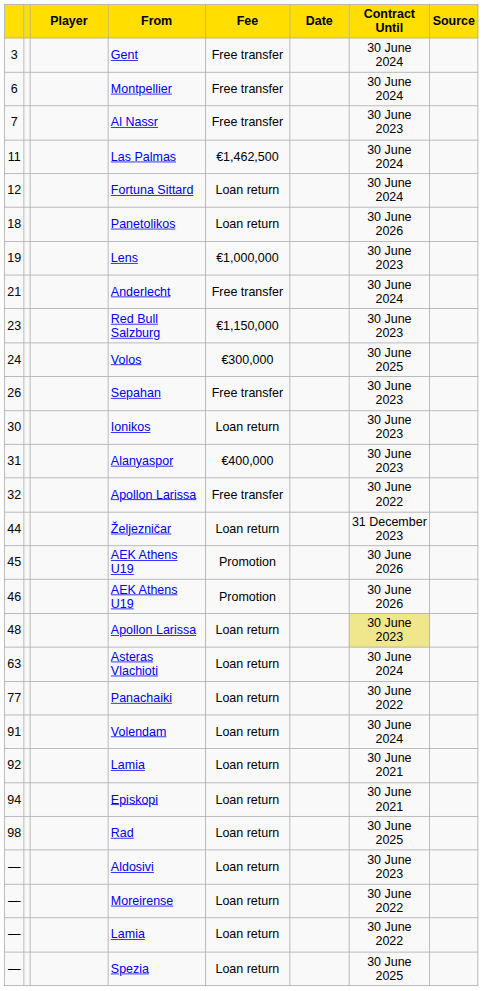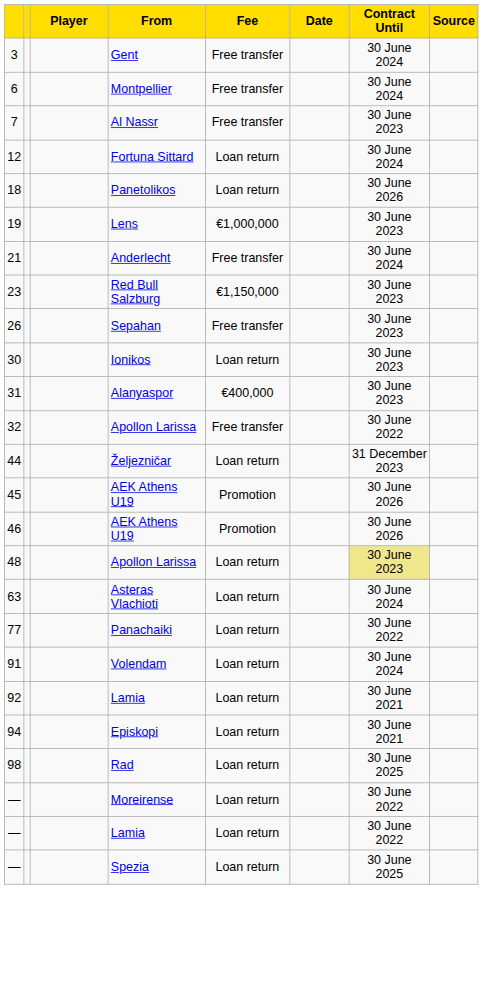- row: 11 | Las Palmas | €1,462,500 | 30 June 2024
- row: 24 | Volos | €300,000 | 30 June 2025
- row: — | Aldosivi | Loan return | 30 June 2023
